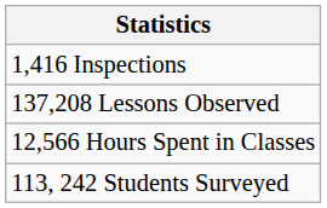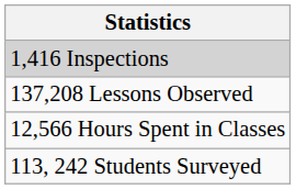row 2 | column 1: no background -> lightgrey background
